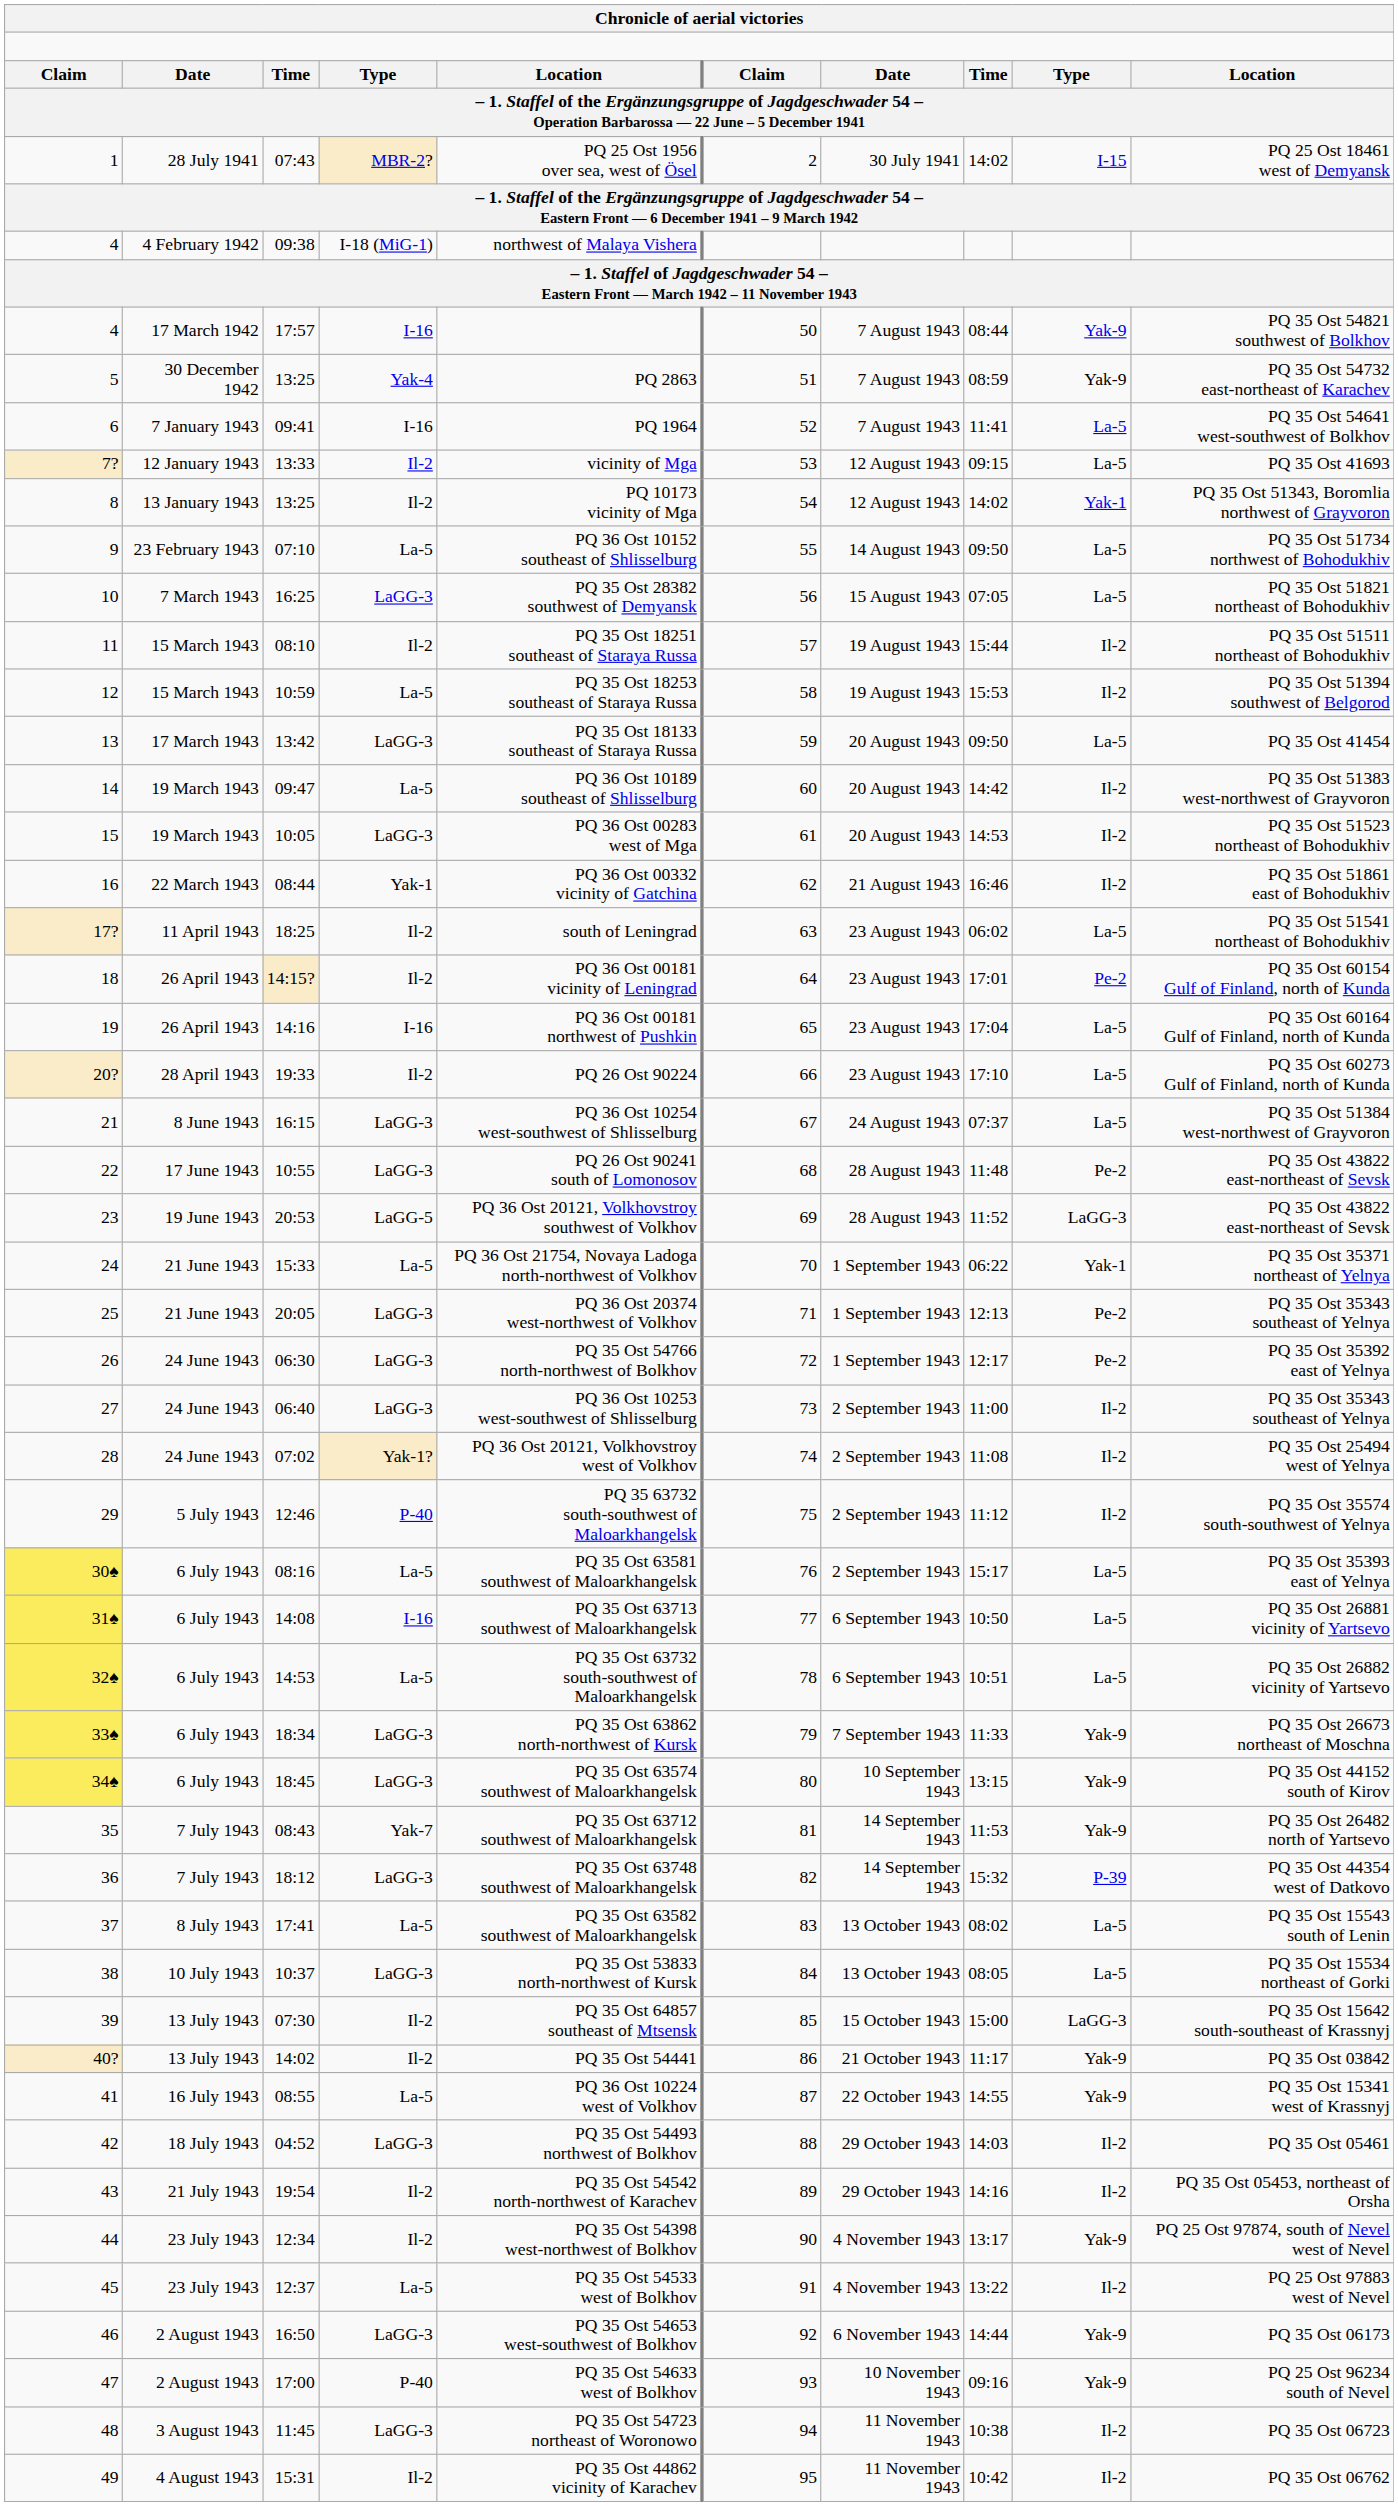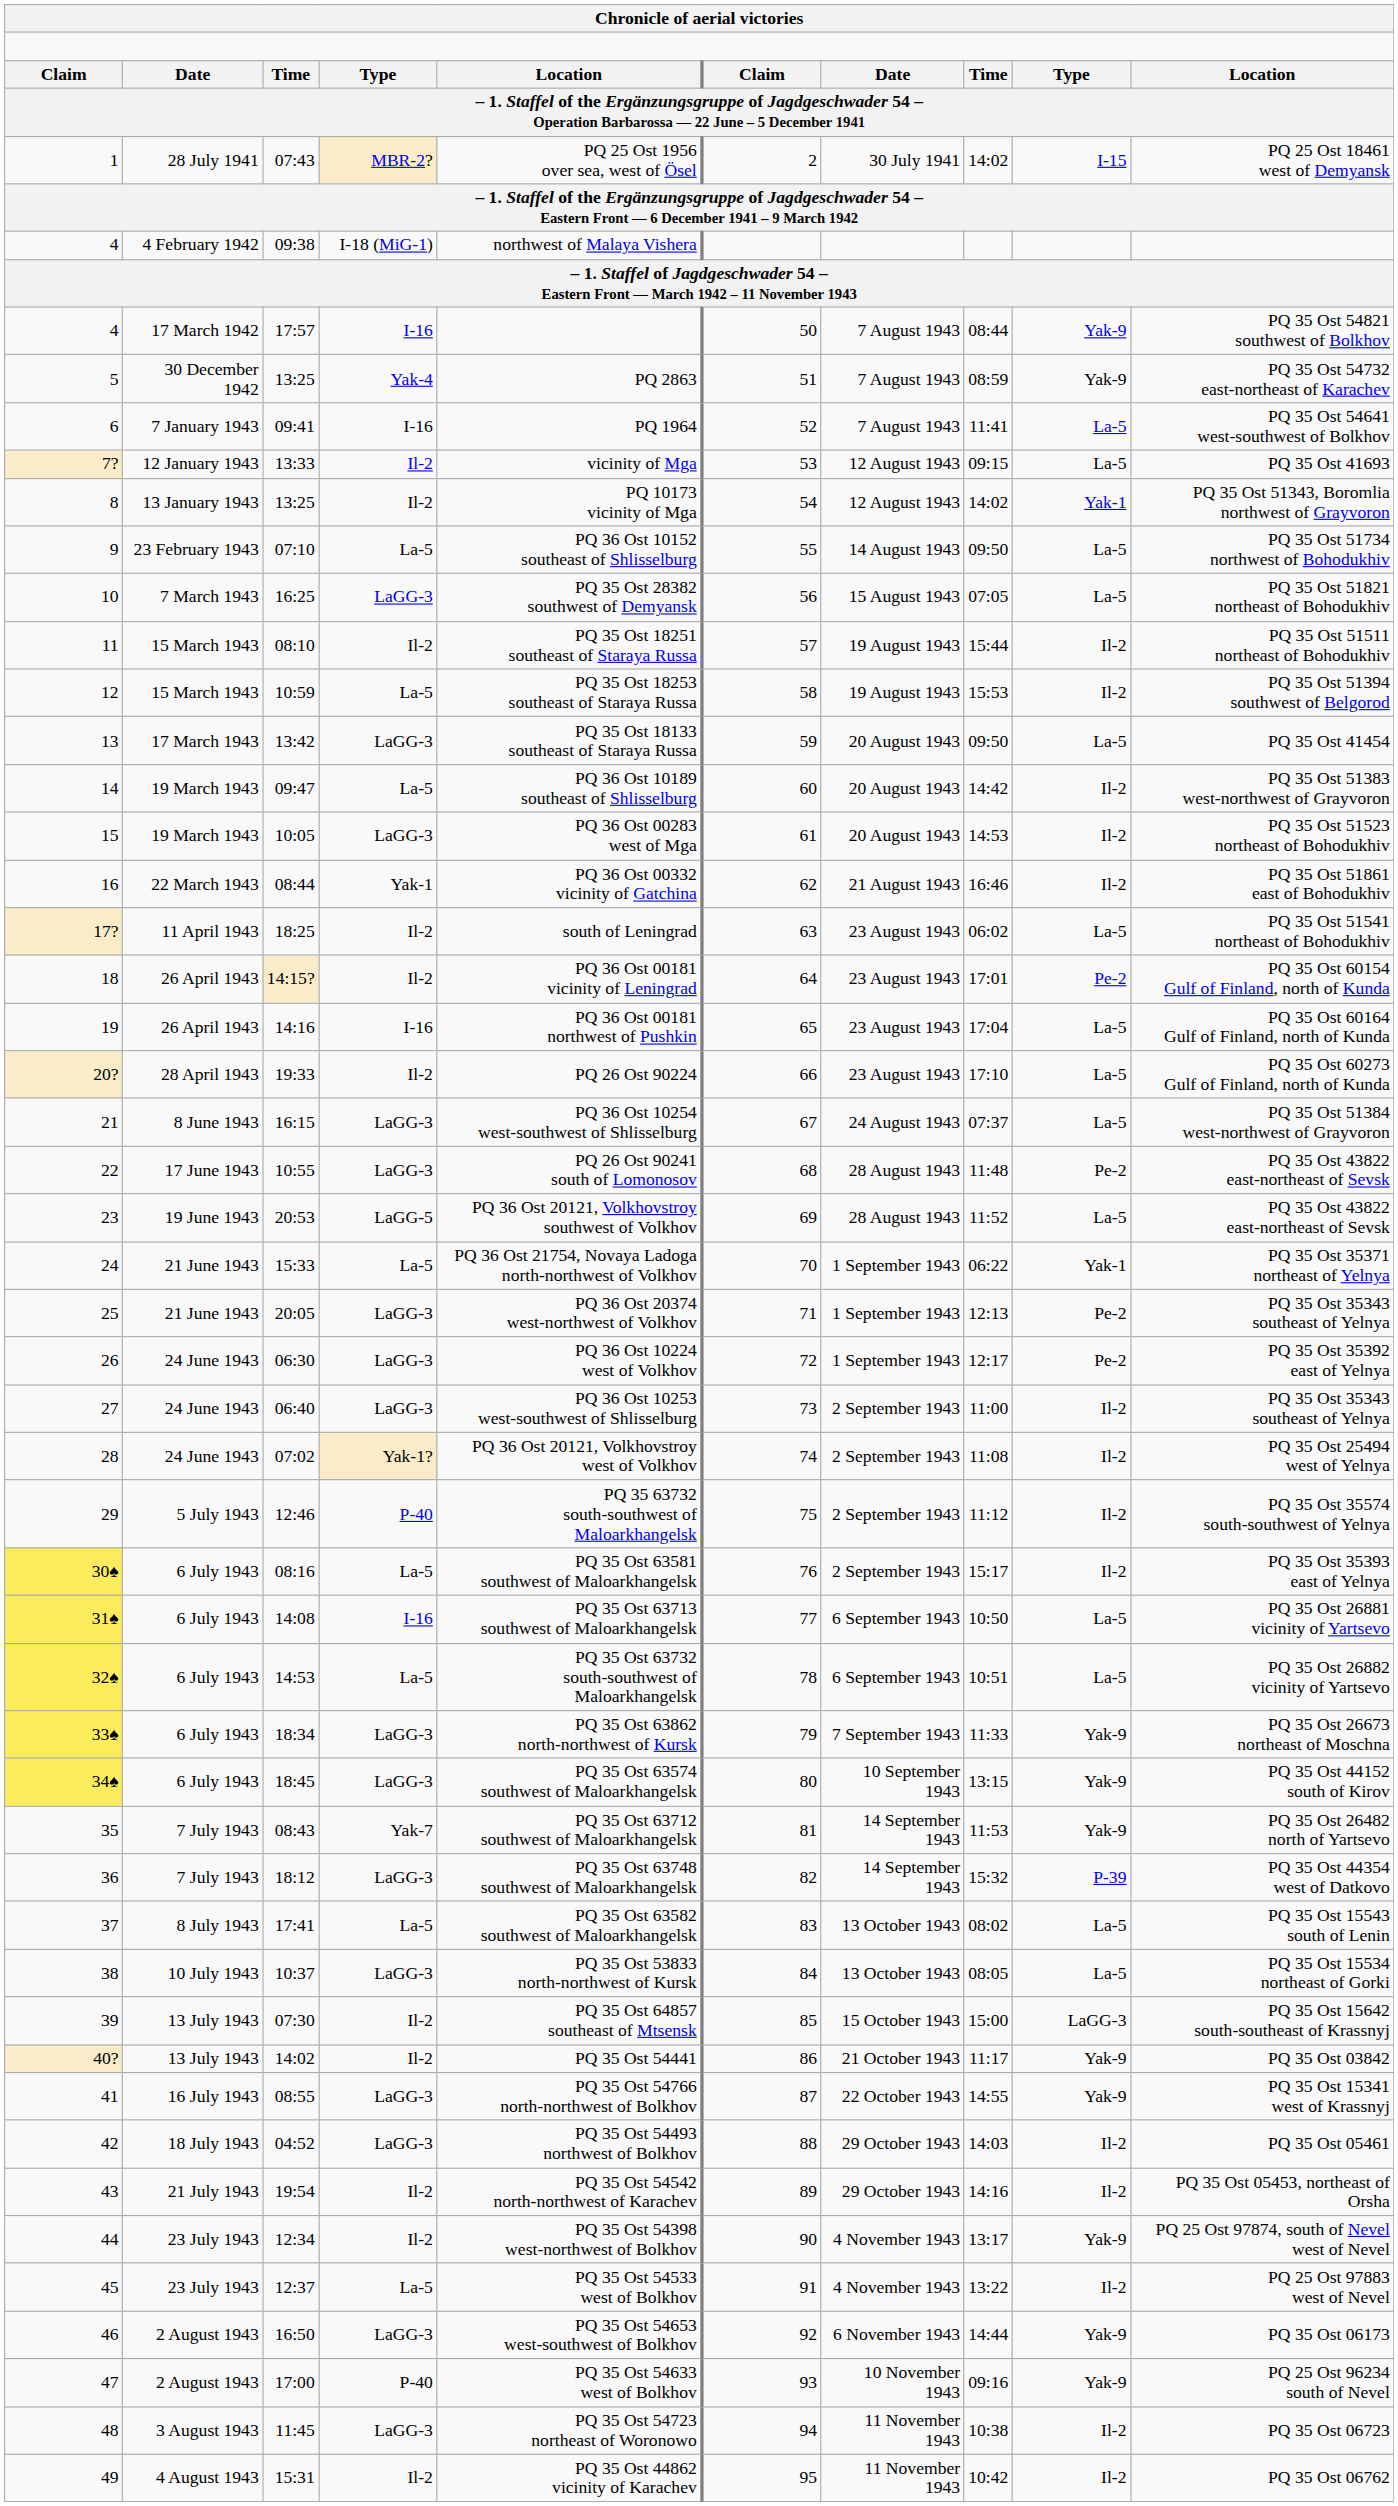23 | column 9: LaGG-3 -> La-5
26 | column 5: PQ 35 Ost 54766 north-northwest of Bolkhov -> PQ 36 Ost 10224 west of Volkhov
30♠ | column 9: La-5 -> Il-2
41 | column 4: La-5 -> LaGG-3
41 | column 5: PQ 36 Ost 10224 west of Volkhov -> PQ 35 Ost 54766 north-northwest of Bolkhov
